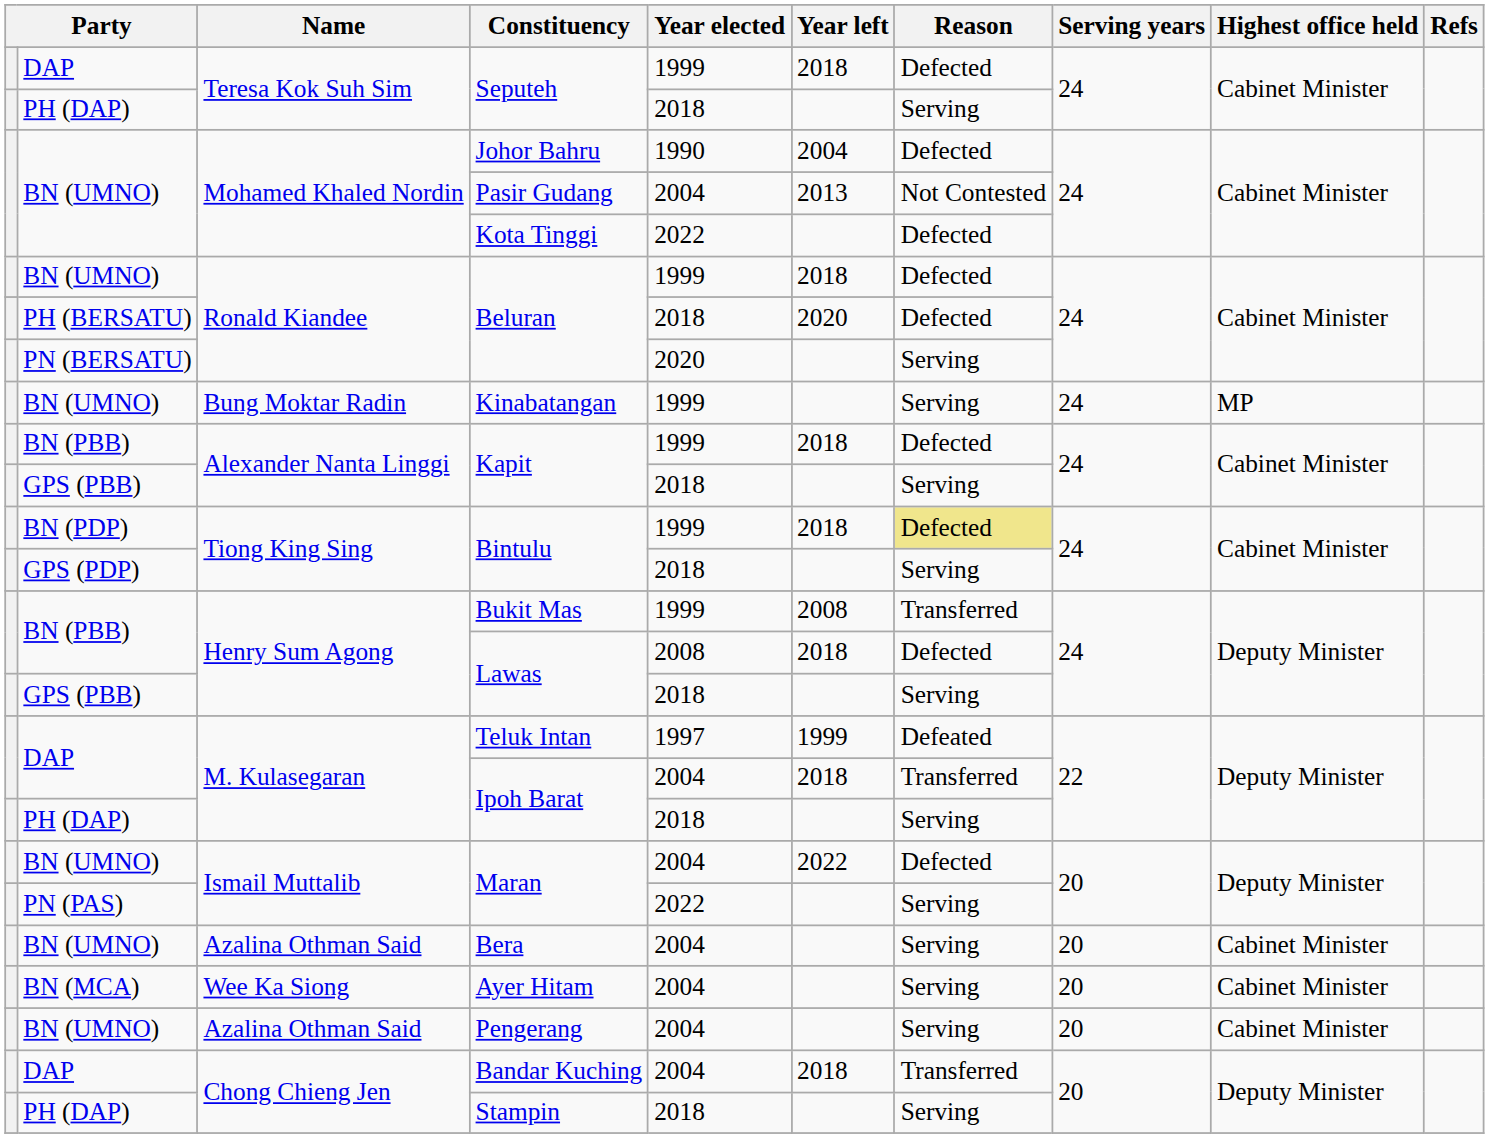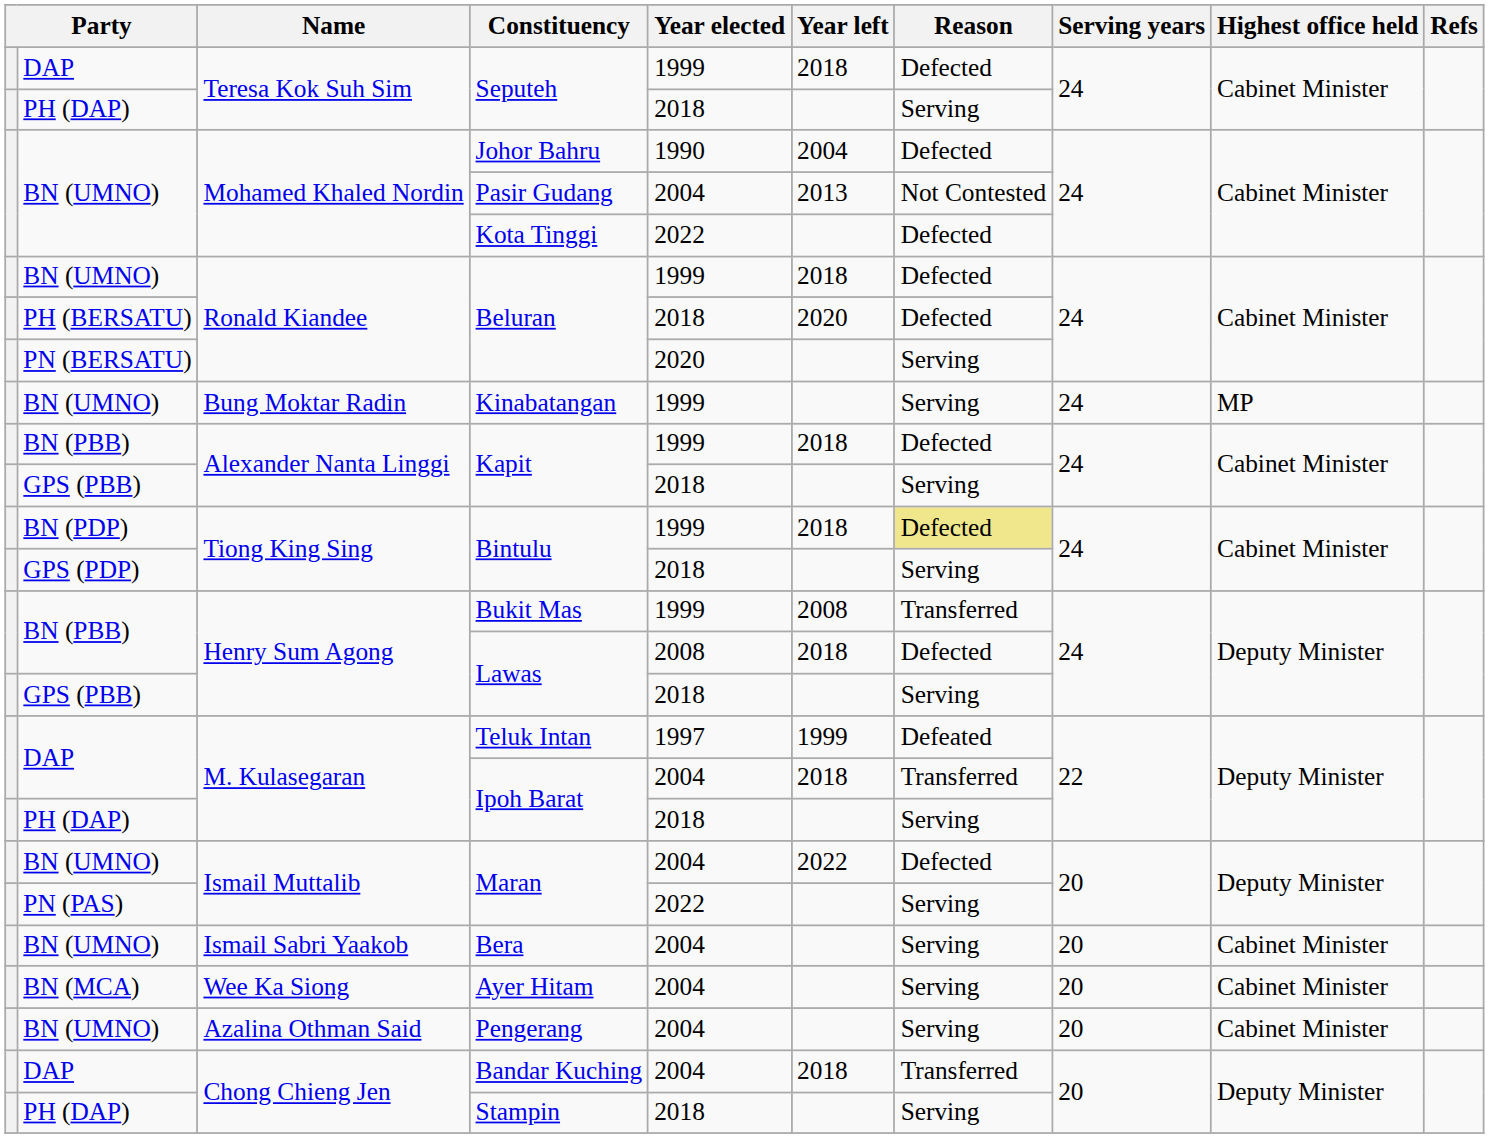Bera | Name: Azalina Othman Said -> Ismail Sabri Yaakob
